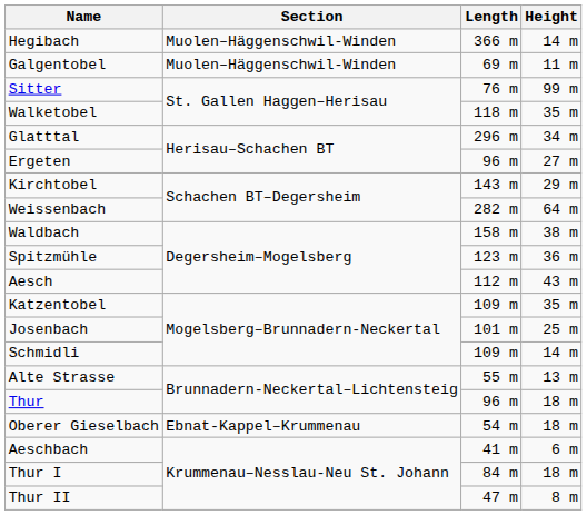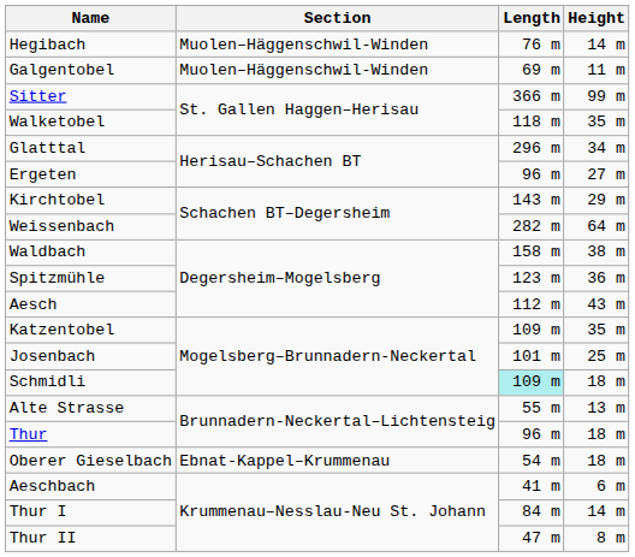Hegibach | Length: 366 m -> 76 m
Sitter | Length: 76 m -> 366 m
Schmidli | Length: no background -> paleturquoise background
Schmidli | Height: 14 m -> 18 m
Thur I | Height: 18 m -> 14 m
